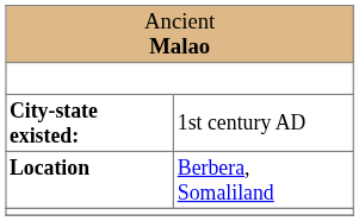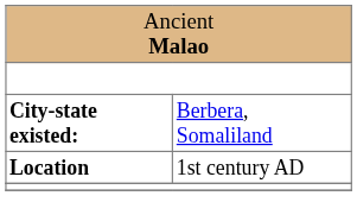row 3 | column 2: 1st century AD -> Berbera, Somaliland
row 4 | column 2: Berbera, Somaliland -> 1st century AD
